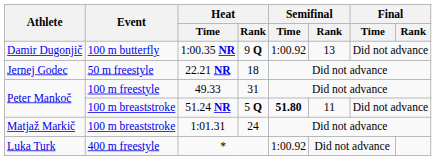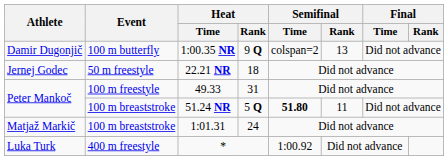1:00.35 NR | Semifinal / Time: 1:00.92 -> colspan=2
